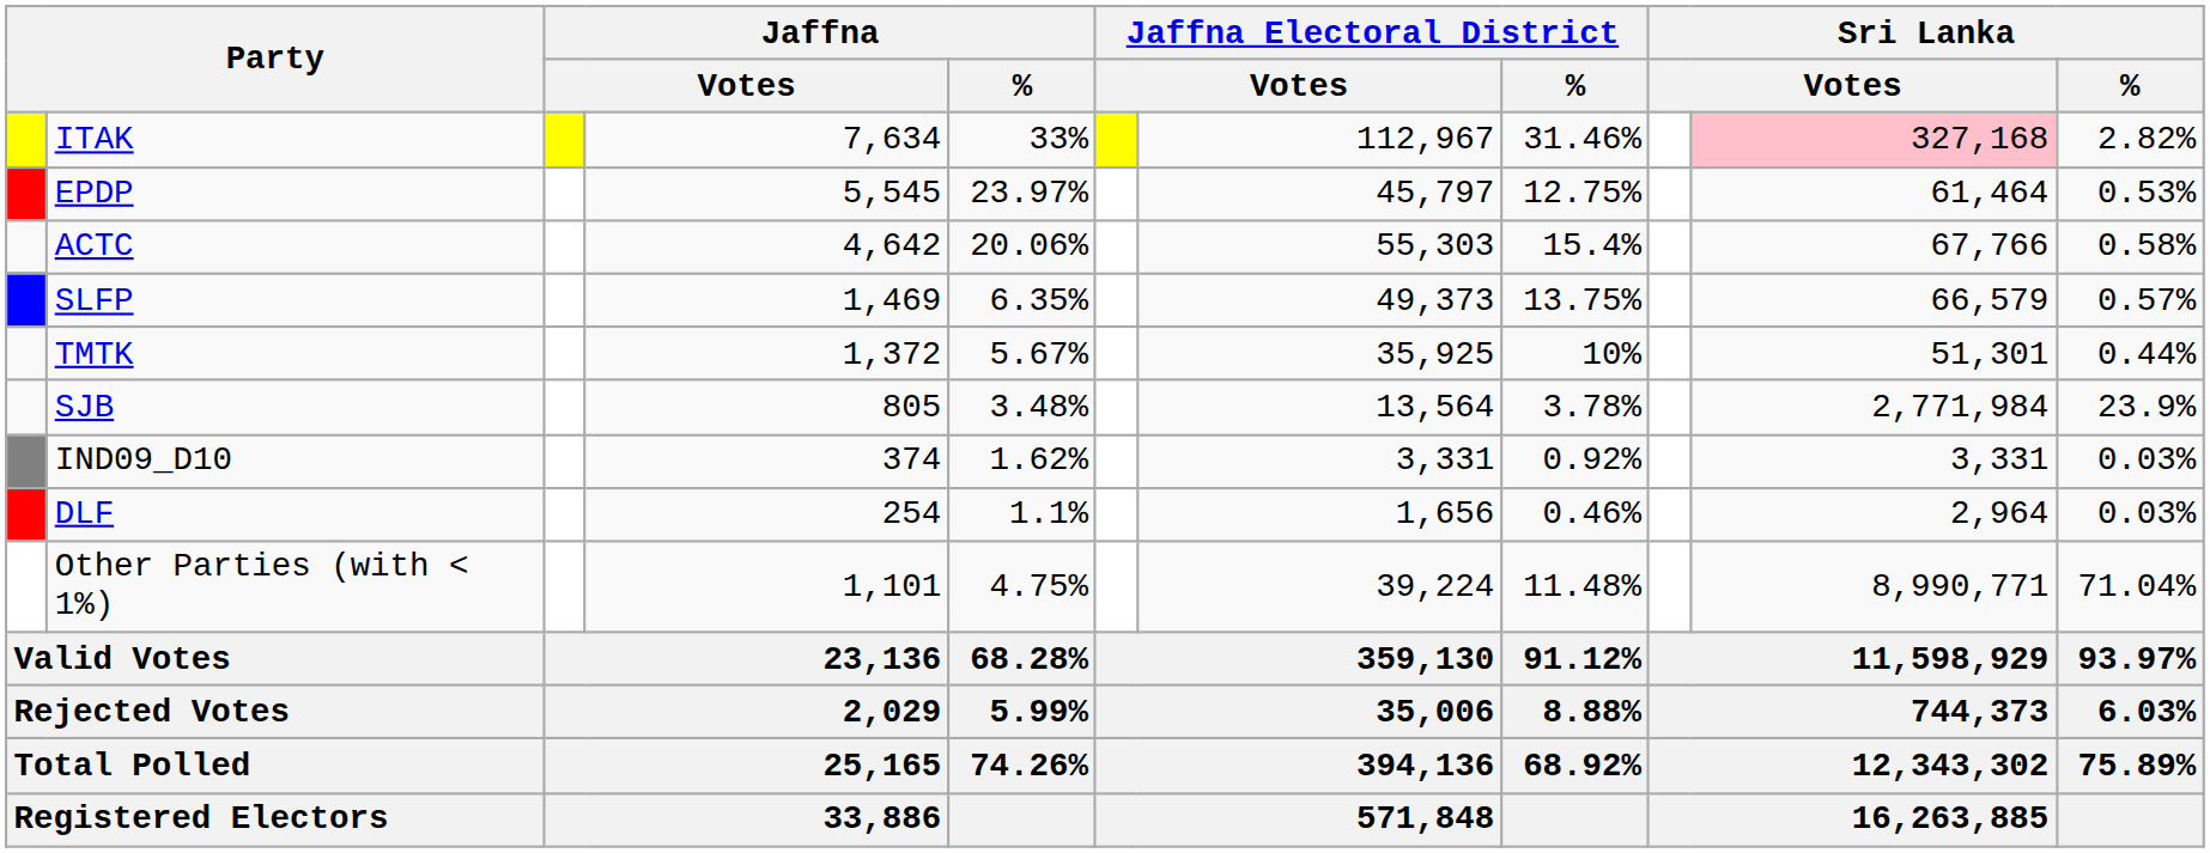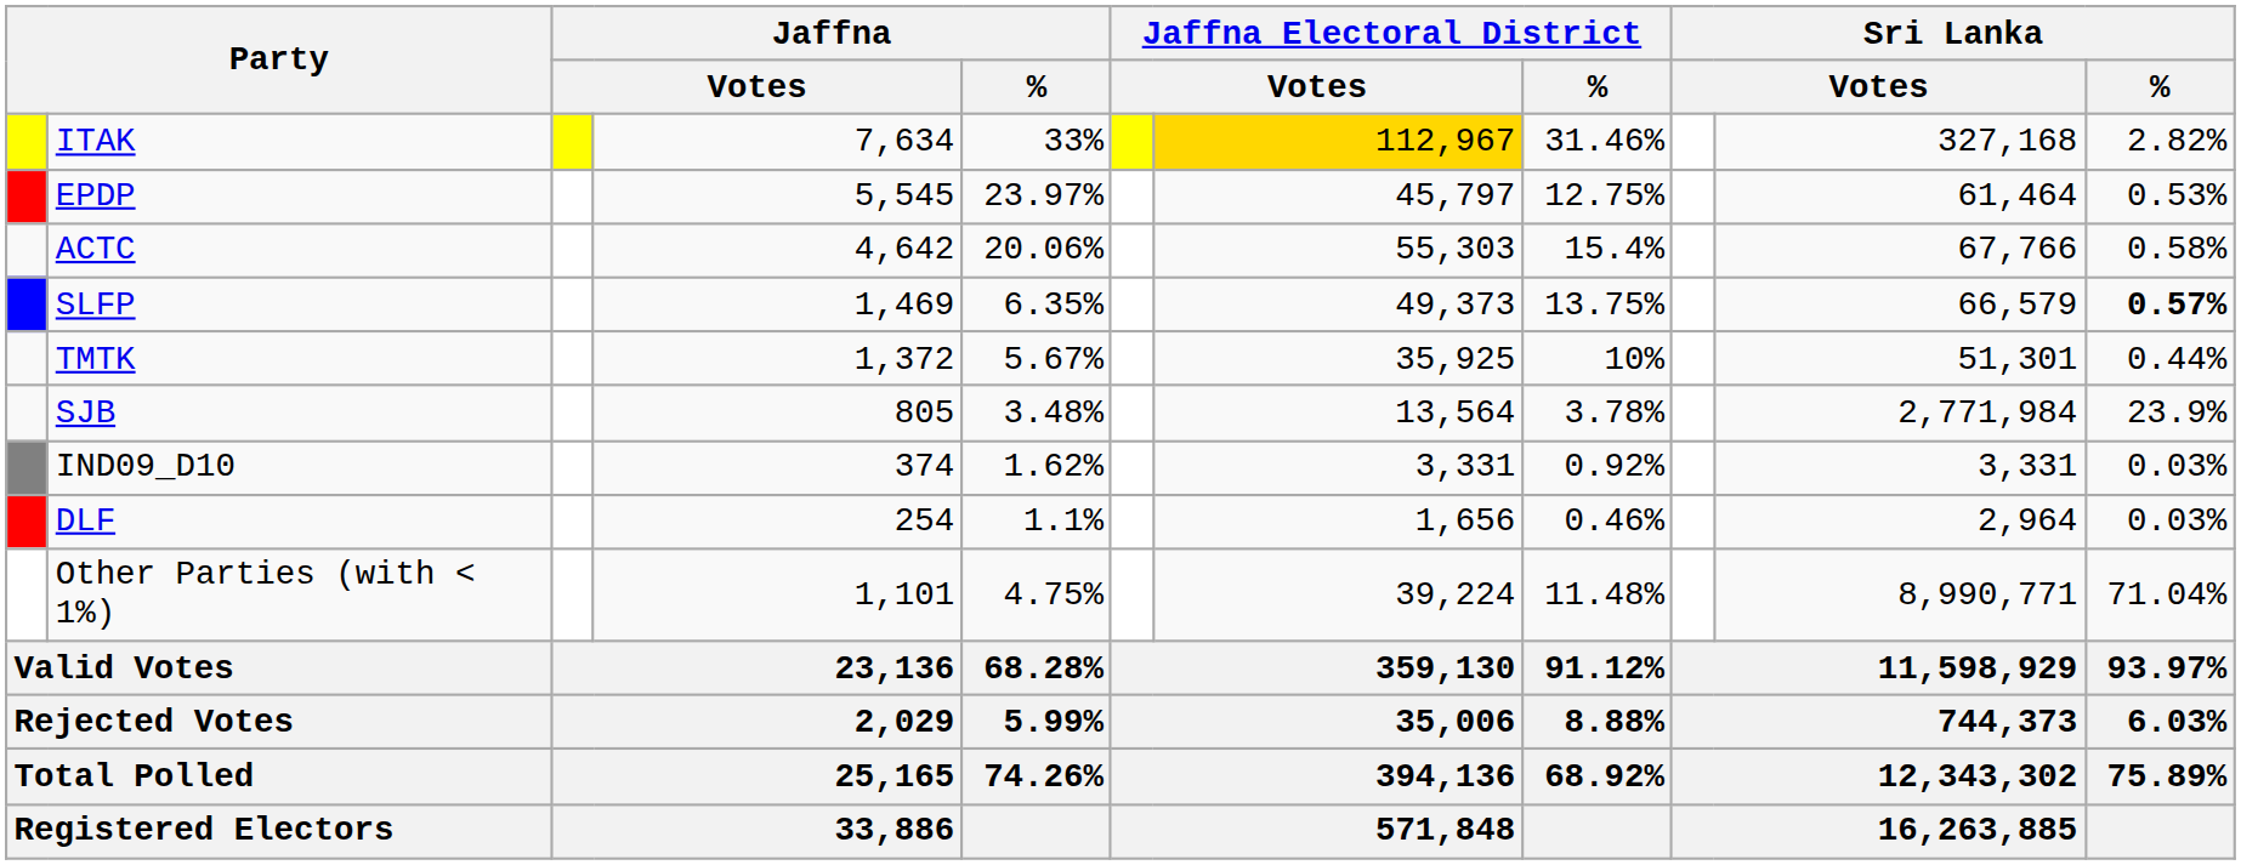ITAK | column 7: no background -> gold background
ITAK | column 10: pink background -> no background
SLFP | Sri Lanka / %: normal -> bold
